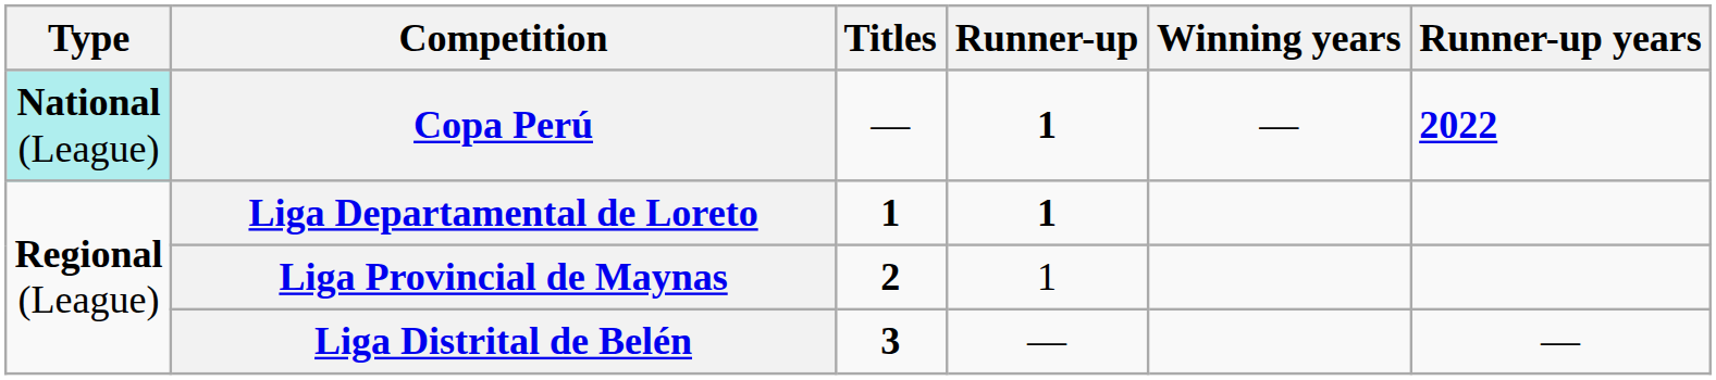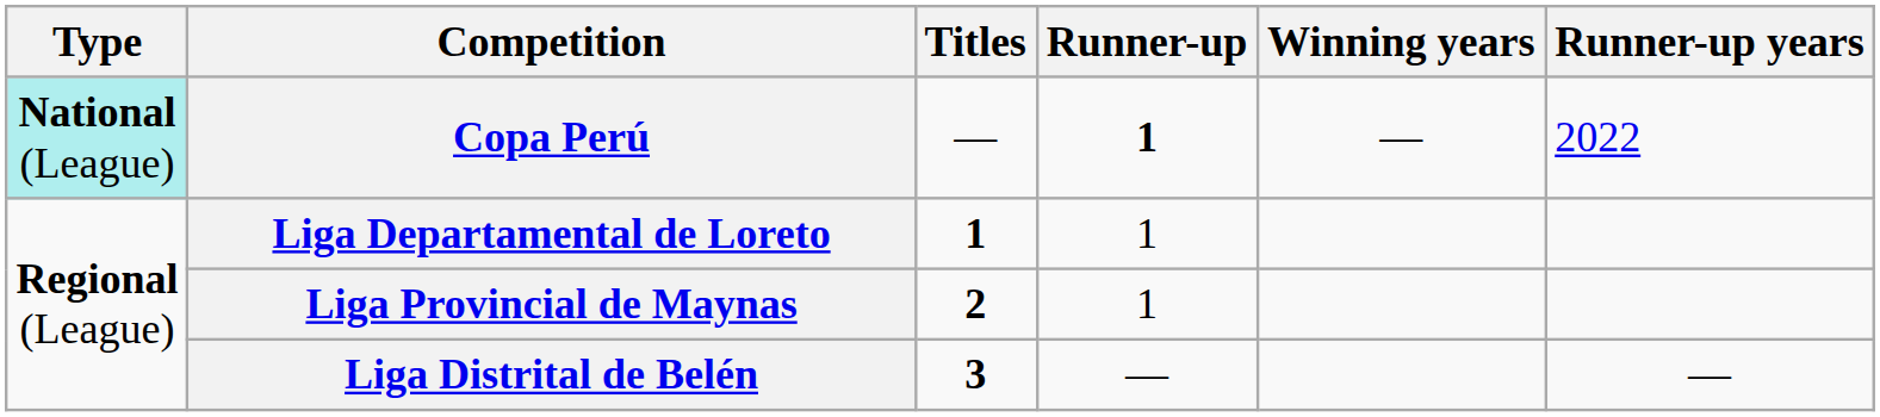Copa Perú | Runner-up years: bold -> normal
Liga Departamental de Loreto | Runner-up: bold -> normal
